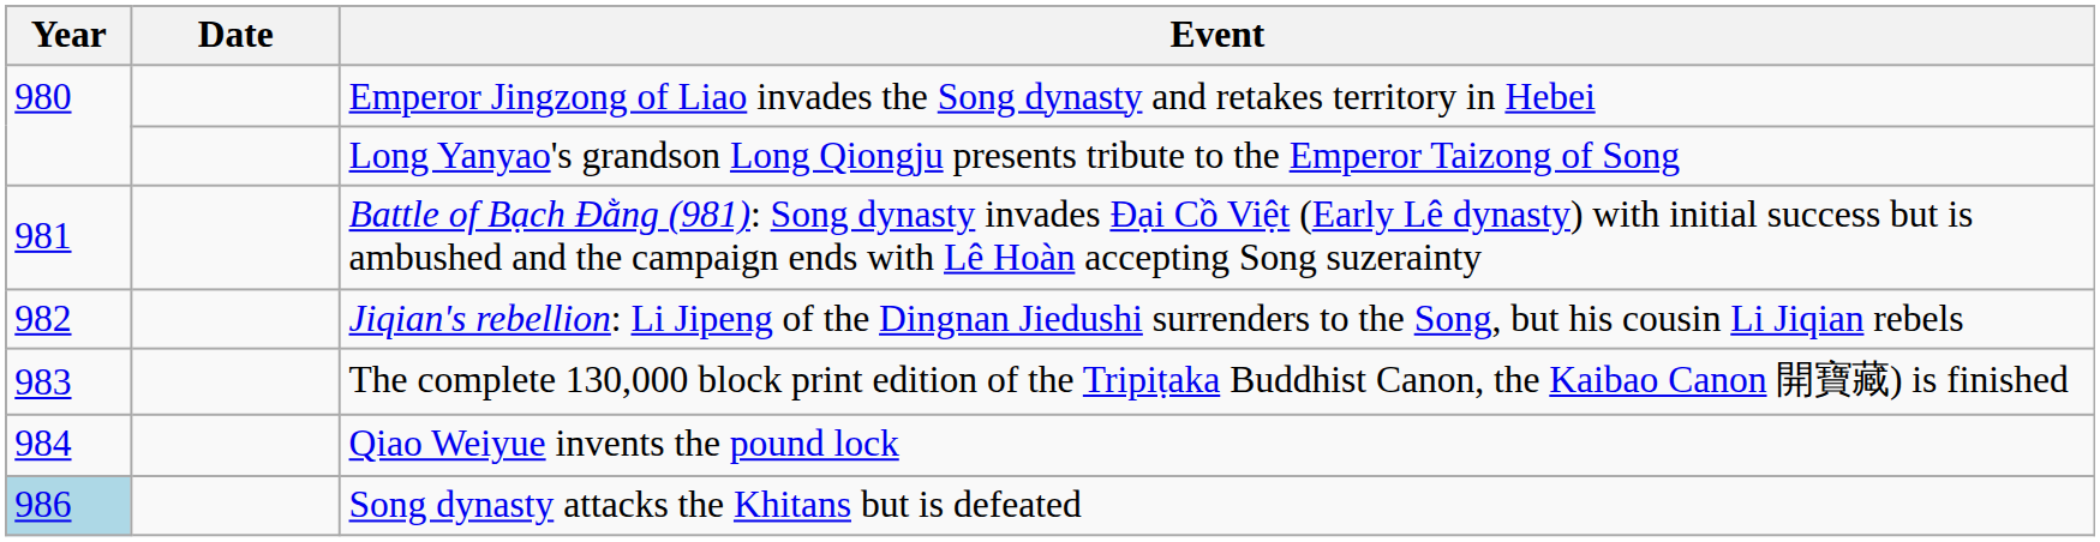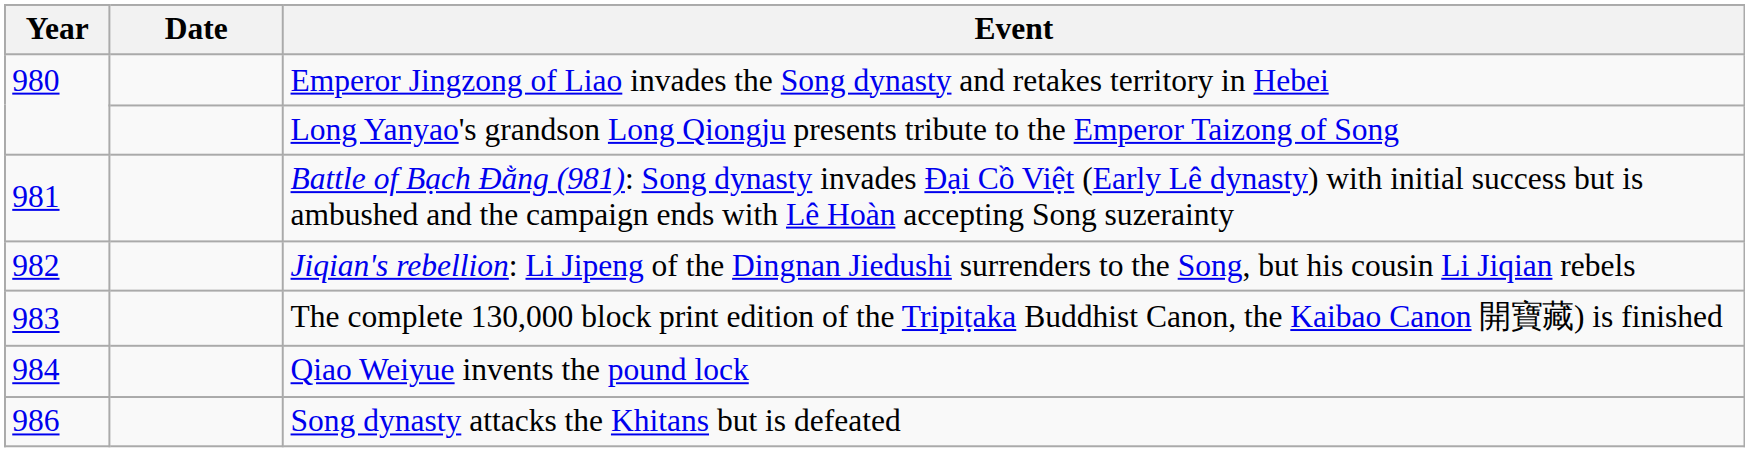Song dynasty attacks the Khitans but is defeated | Year: lightblue background -> no background
